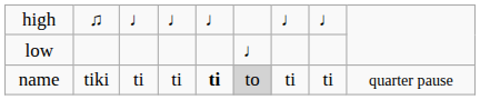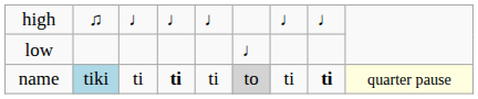name | column 2: no background -> lightblue background
name | column 4: normal -> bold
name | column 5: bold -> normal
name | column 8: normal -> bold
name | column 9: no background -> lightyellow background
